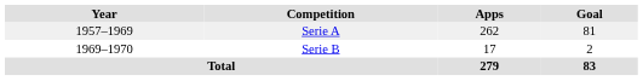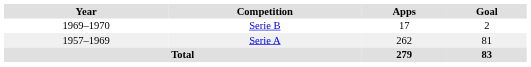rows swapped: Serie A <-> Serie B
